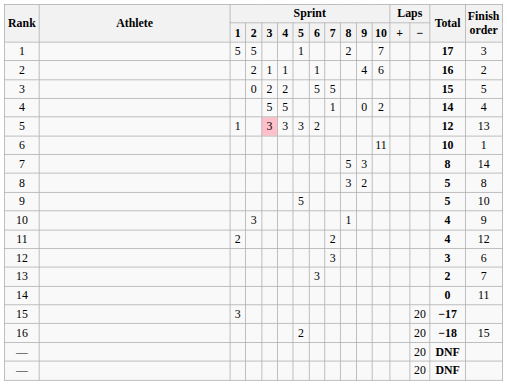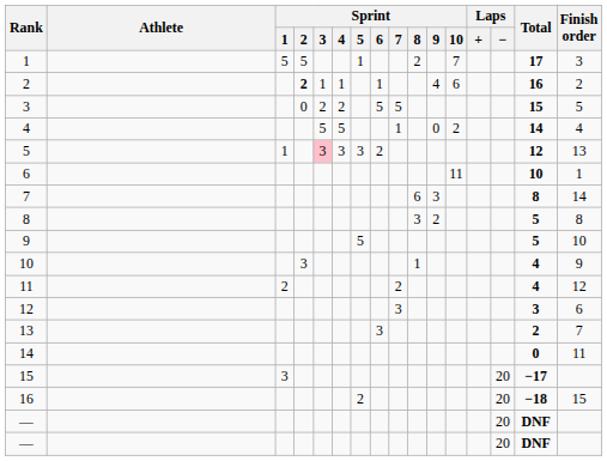row 4 | Sprint / 2: normal -> bold
row 9 | Sprint / 8: 5 -> 6
